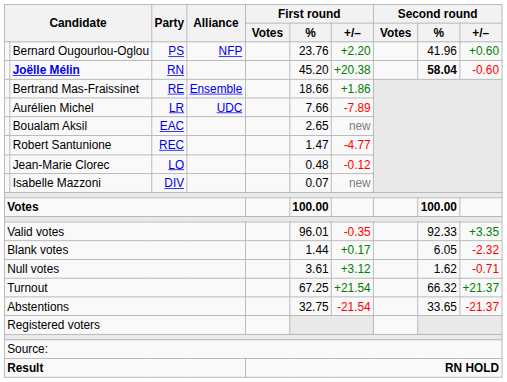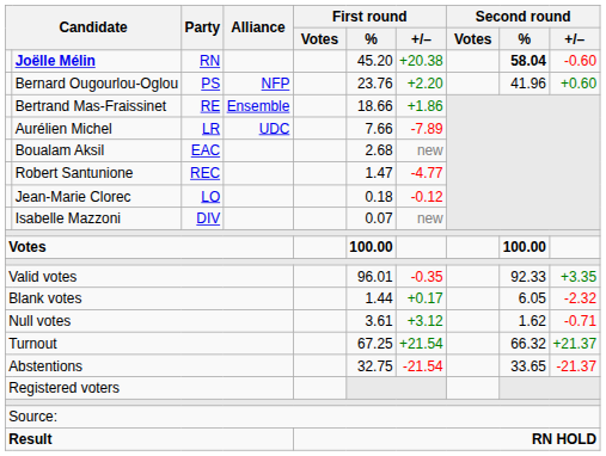rows swapped: Joëlle Mélin <-> Bernard Ougourlou-Oglou
Boualam Aksil | First round / %: 2.65 -> 2.68
Jean-Marie Clorec | First round / %: 0.48 -> 0.18
